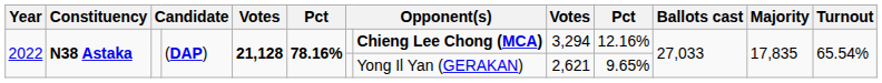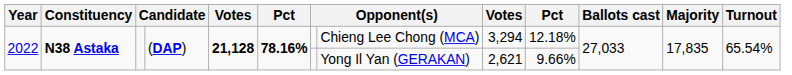row 2 | column 8: bold -> normal
row 2 | column 10: 12.16% -> 12.18%
row 3 | column 10: 9.65% -> 9.66%
